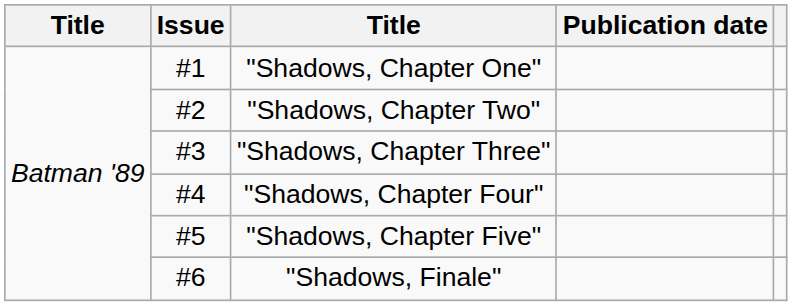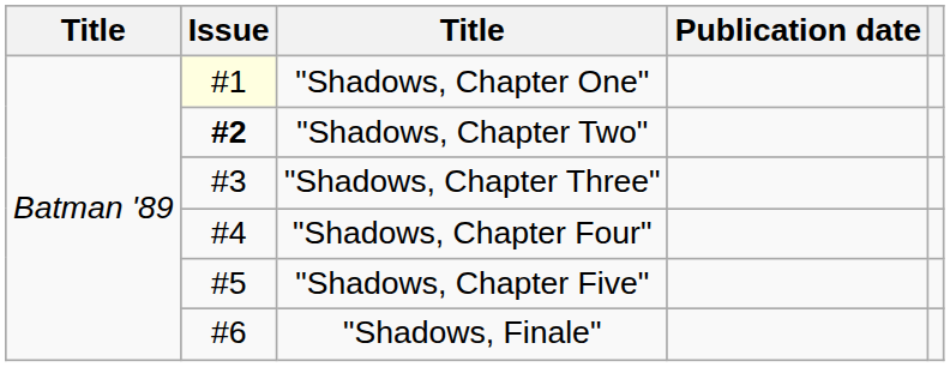"Shadows, Chapter One" | Issue: no background -> lightyellow background
"Shadows, Chapter Two" | Issue: normal -> bold
